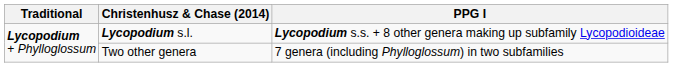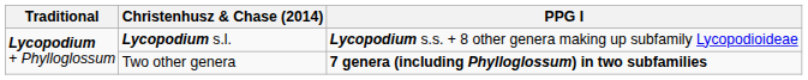Two other genera | PPG I: normal -> bold
